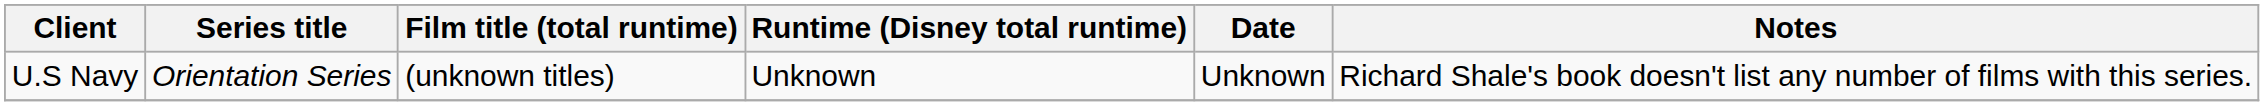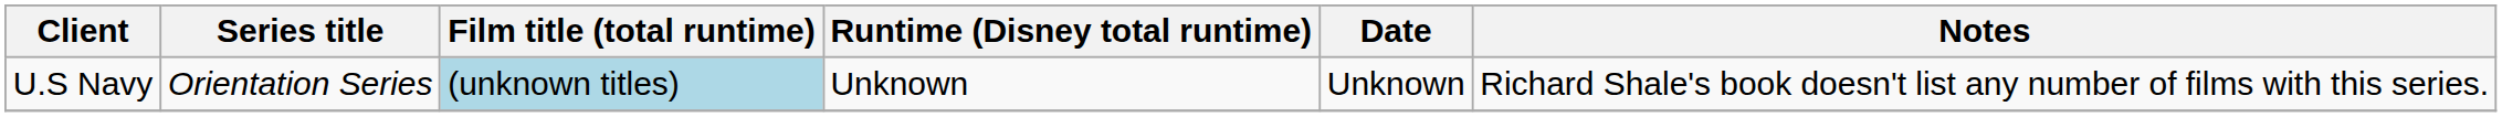U.S Navy | Film title (total runtime): no background -> lightblue background
